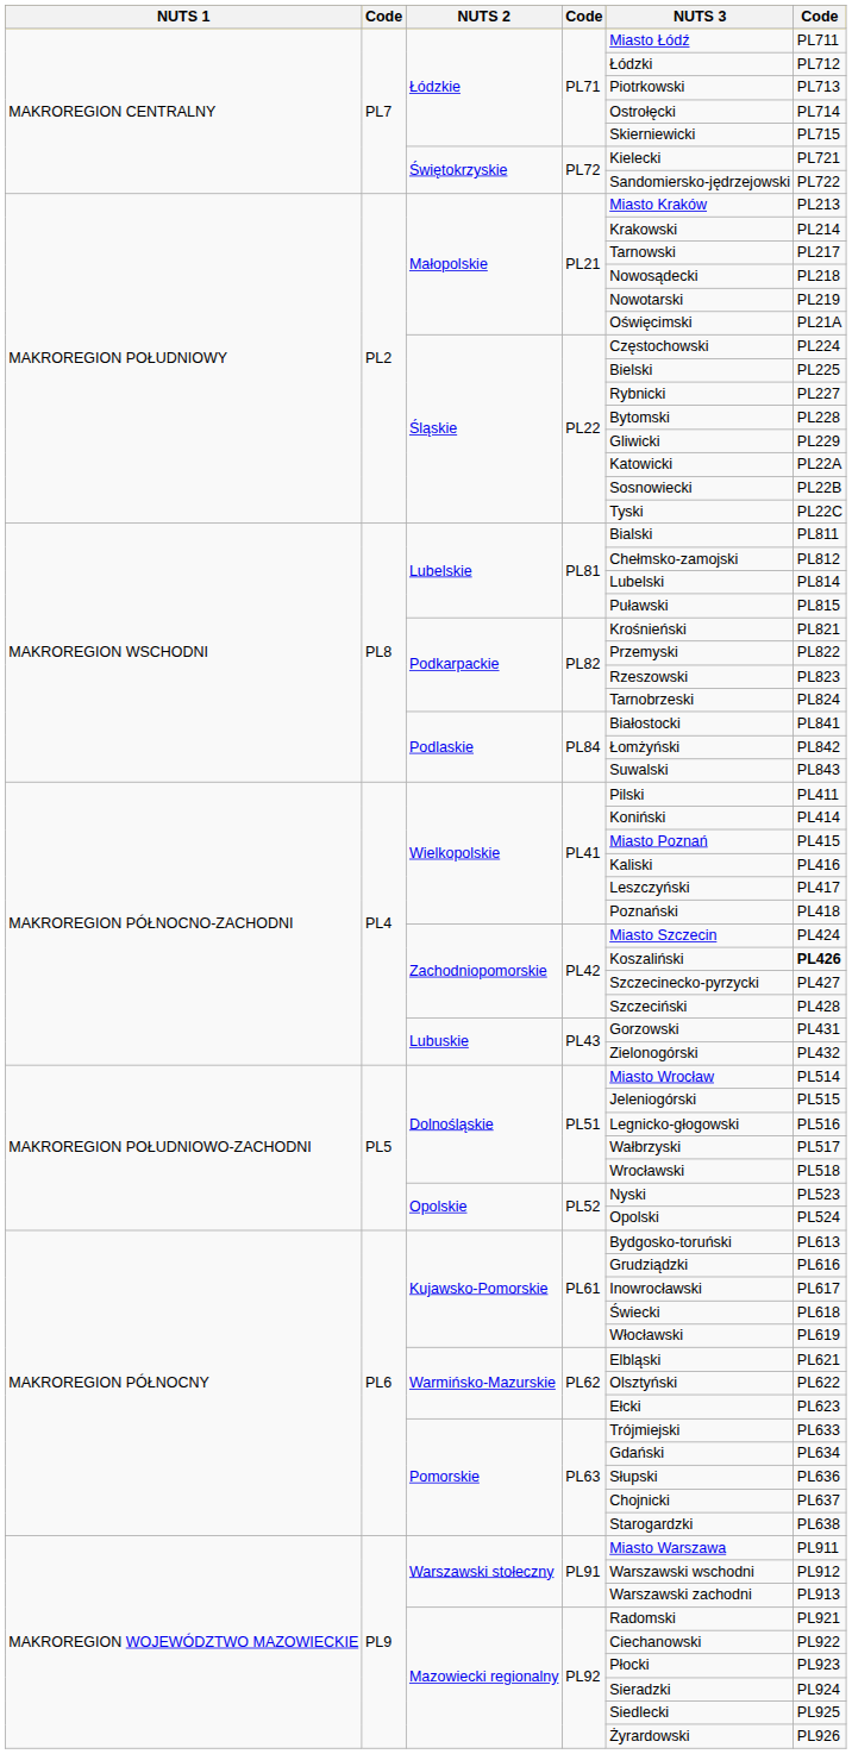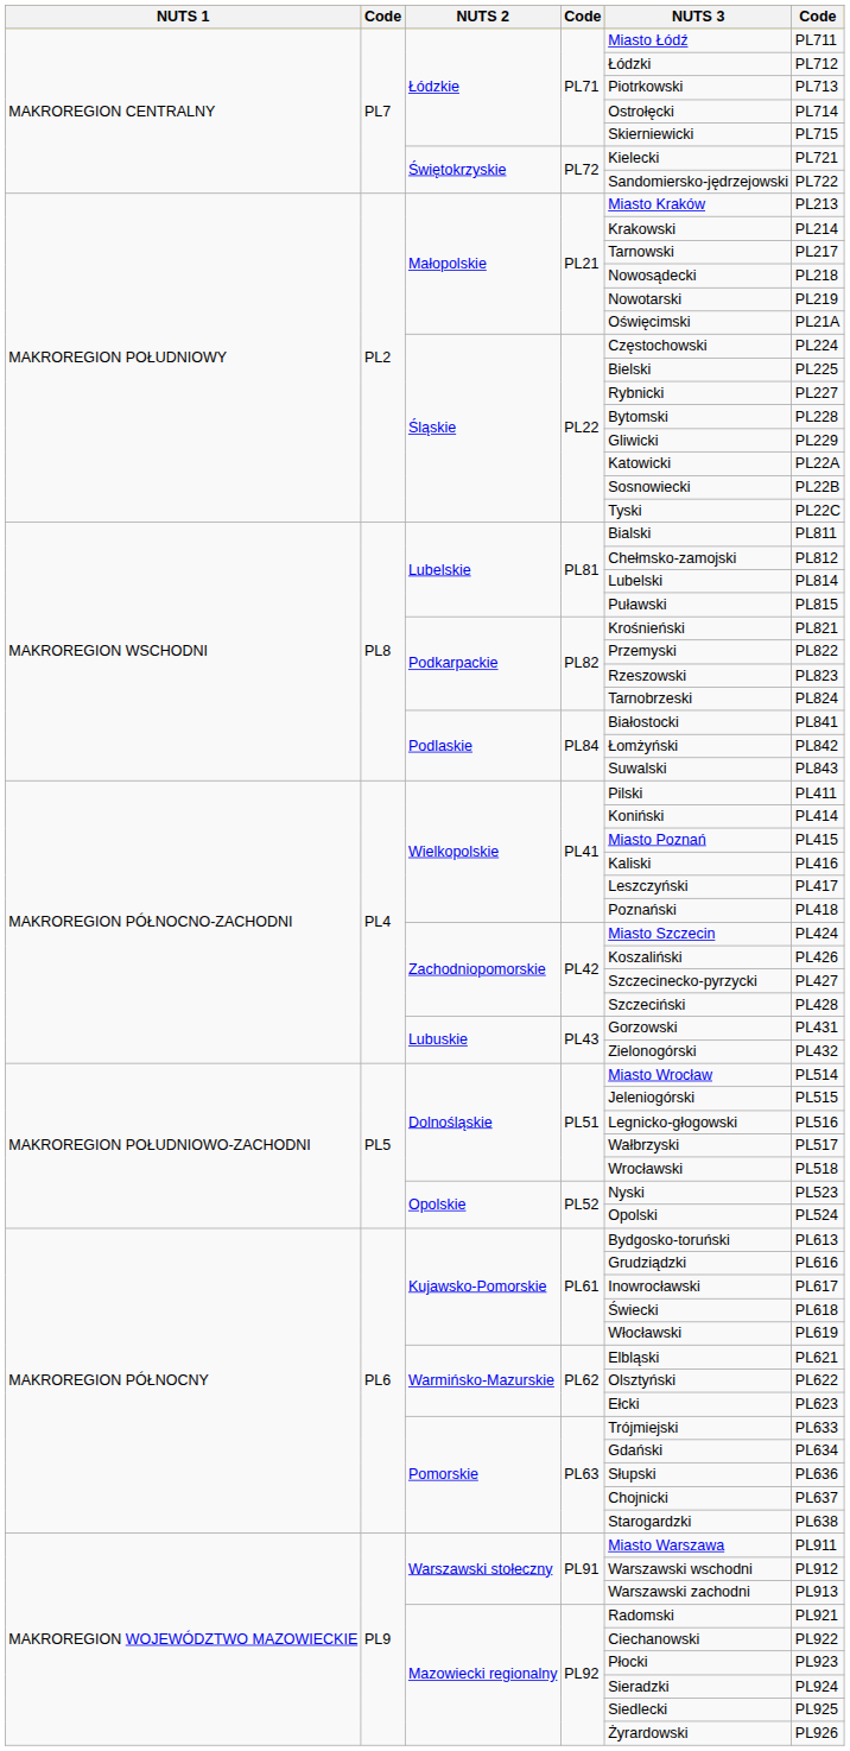row 41 | column 6: bold -> normal
